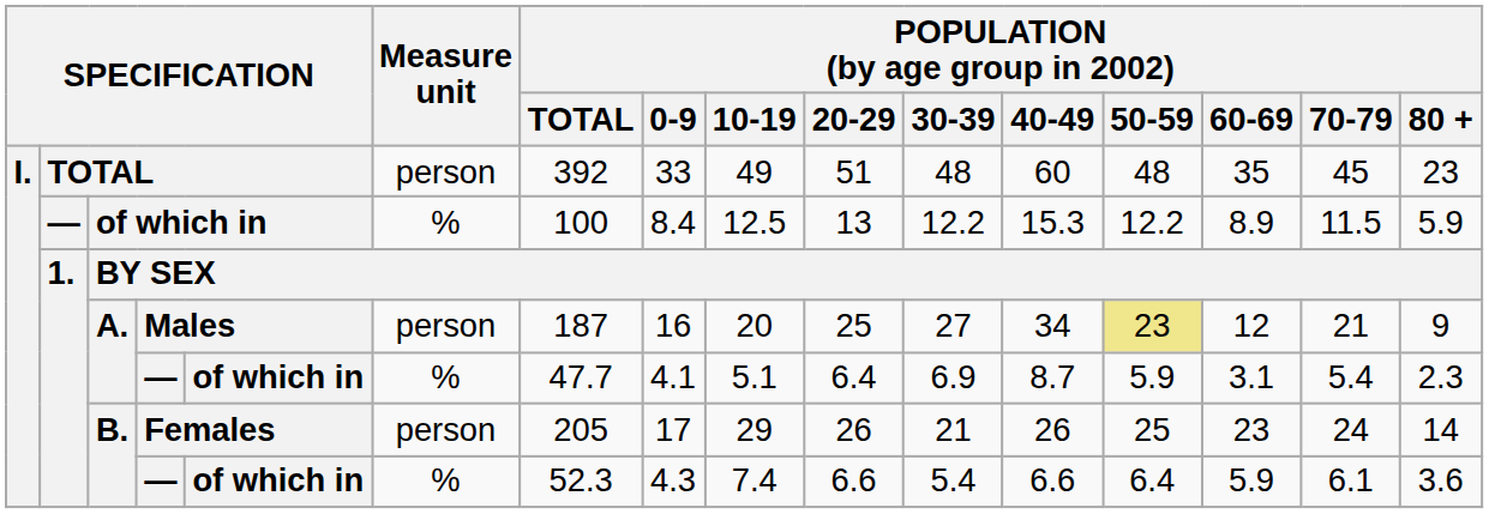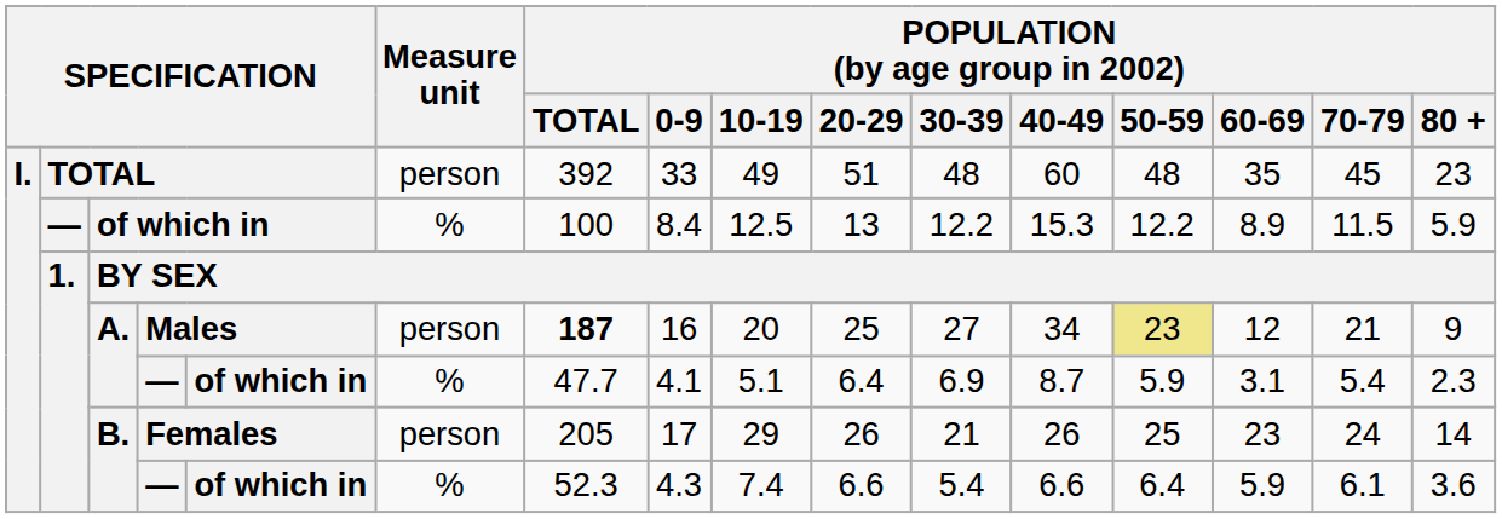Males | POPULATION (by age group in 2002) / TOTAL: normal -> bold
